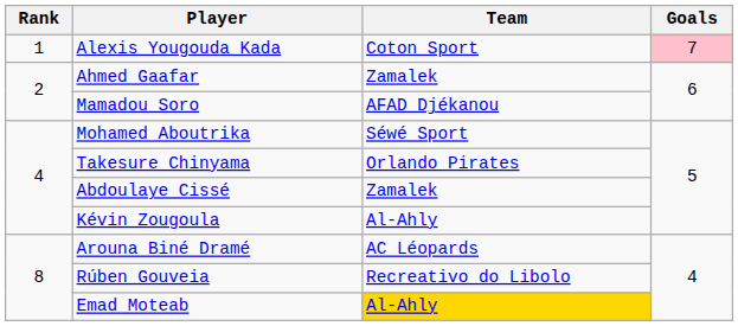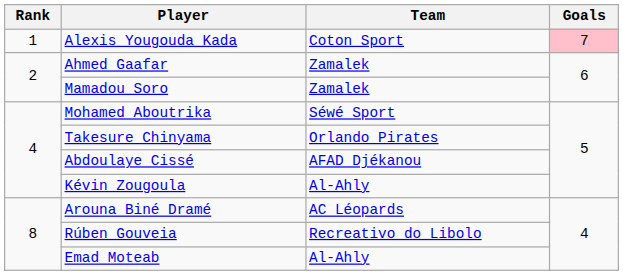Mamadou Soro | Team: AFAD Djékanou -> Zamalek
Abdoulaye Cissé | Team: Zamalek -> AFAD Djékanou
Emad Moteab | Team: gold background -> no background
